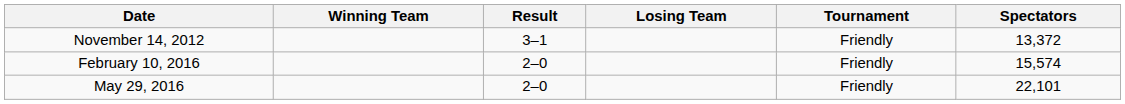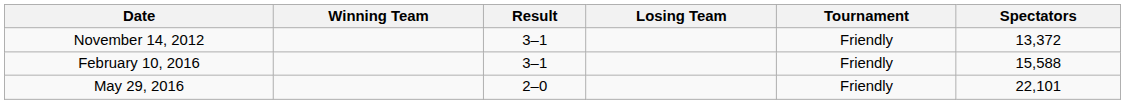February 10, 2016 | Result: 2–0 -> 3–1
February 10, 2016 | Spectators: 15,574 -> 15,588
